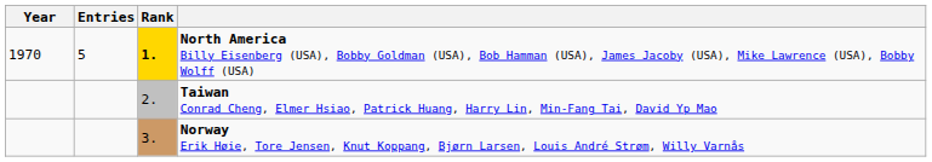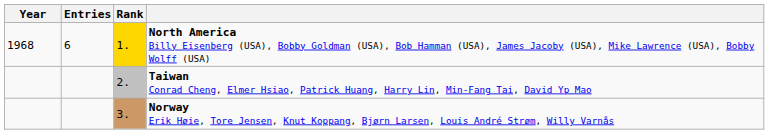row 2 | Year: 1970 -> 1968
row 2 | Entries: 5 -> 6
row 2 | Rank: bold -> normal
